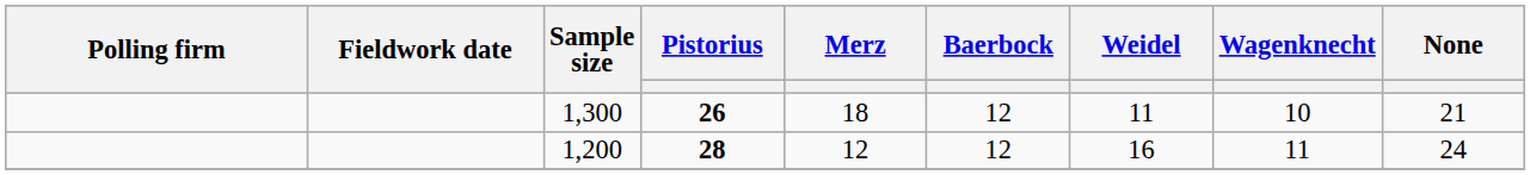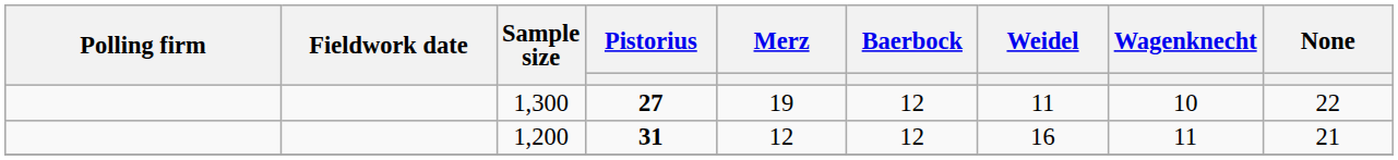1,300 | Pistorius: 26 -> 27
1,300 | Merz: 18 -> 19
1,300 | None: 21 -> 22
1,200 | Pistorius: 28 -> 31
1,200 | None: 24 -> 21
